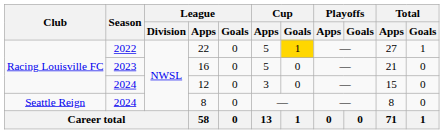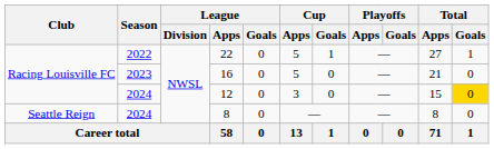22 | Cup / Goals: gold background -> no background
12 | Total / Goals: no background -> gold background
